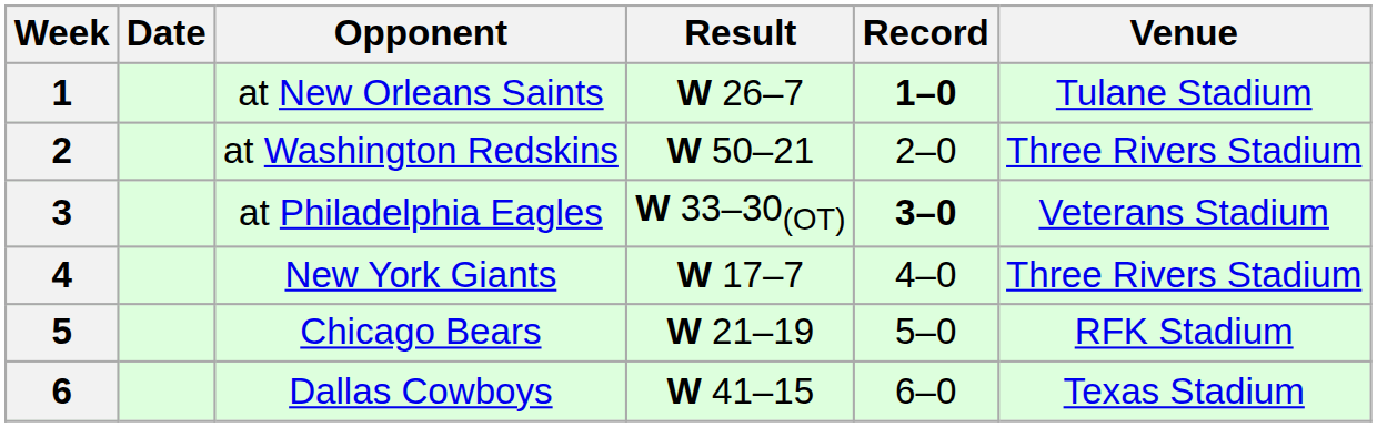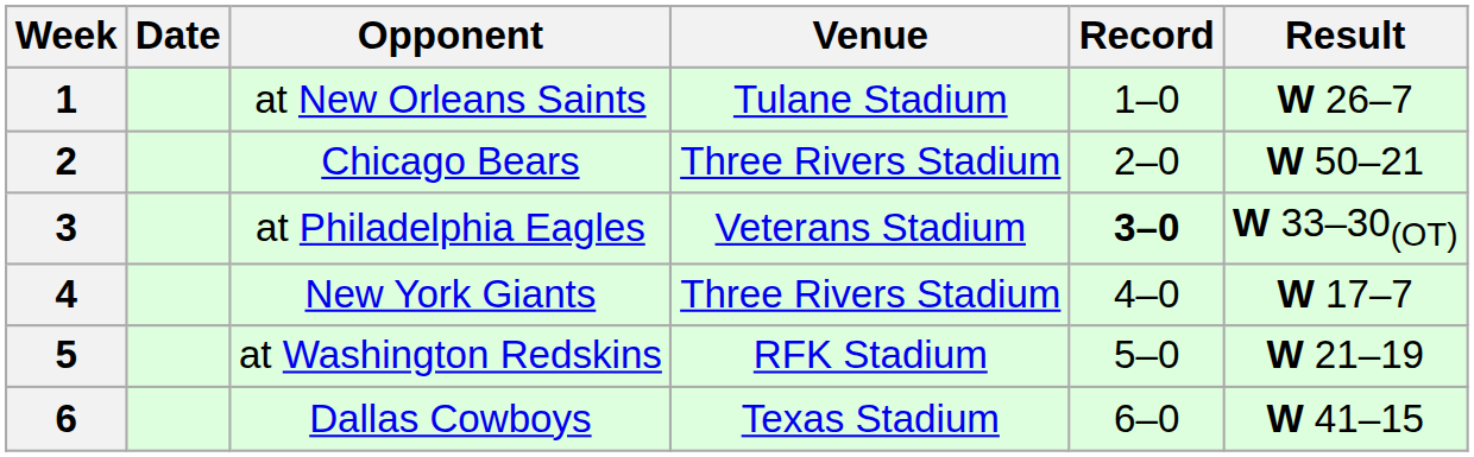columns swapped: Result <-> Venue
1 | Record: bold -> normal
2 | Opponent: at Washington Redskins -> Chicago Bears
5 | Opponent: Chicago Bears -> at Washington Redskins
